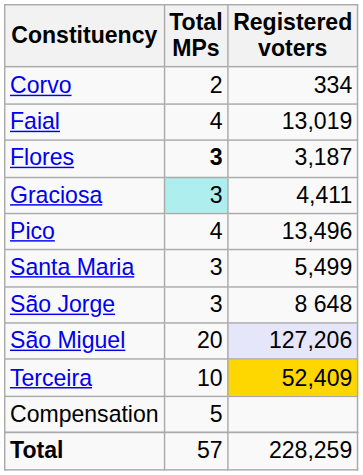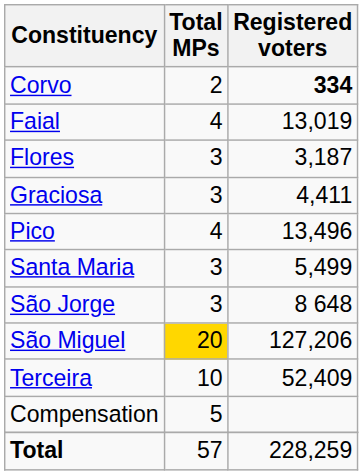Corvo | Registered voters: normal -> bold
Flores | Total MPs: bold -> normal
Graciosa | Total MPs: paleturquoise background -> no background
São Miguel | Total MPs: no background -> gold background
São Miguel | Registered voters: lavender background -> no background
Terceira | Registered voters: gold background -> no background
